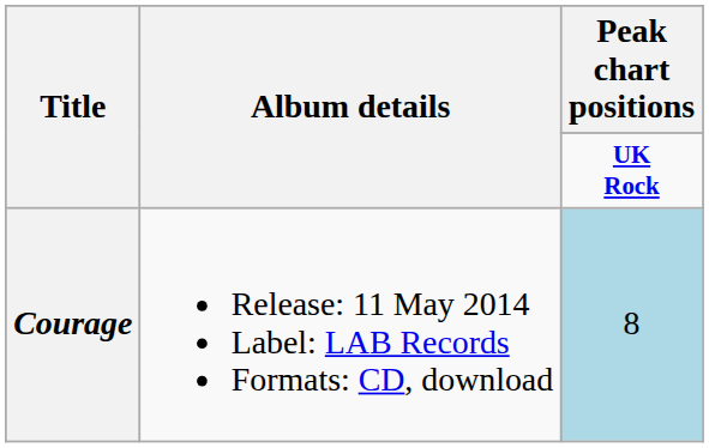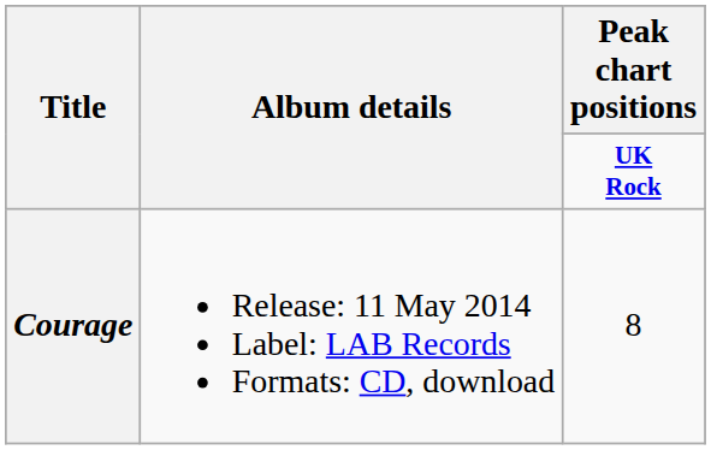Courage | Peak chart positions: lightblue background -> no background
